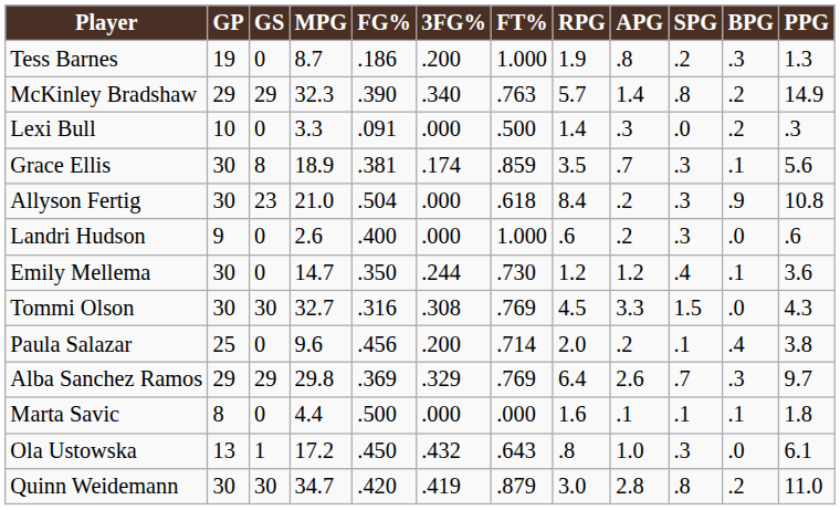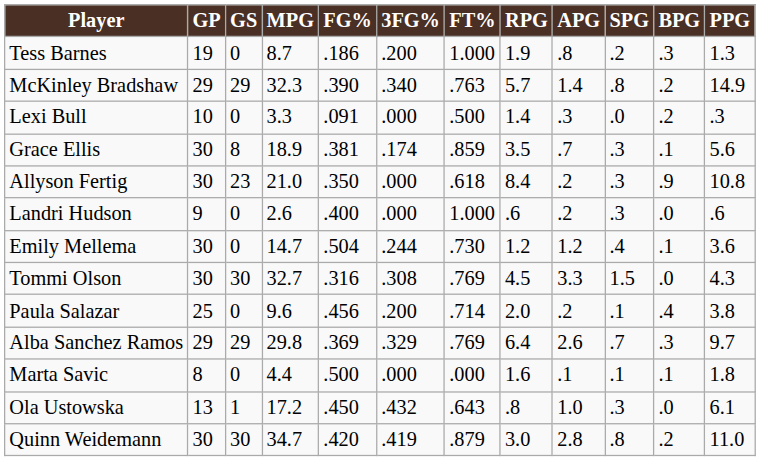Allyson Fertig | FG%: .504 -> .350
Emily Mellema | FG%: .350 -> .504
